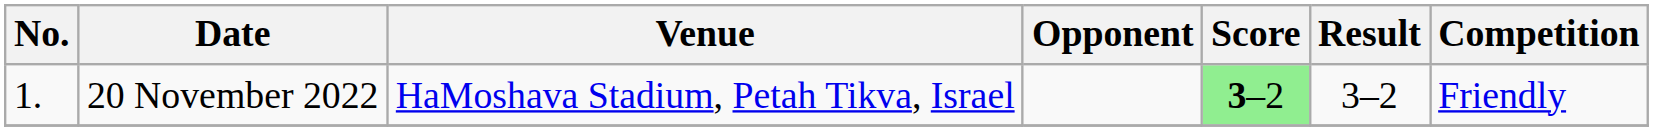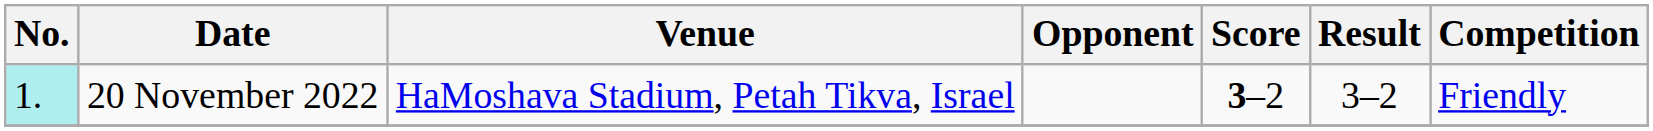20 November 2022 | No.: no background -> paleturquoise background
20 November 2022 | Score: lightgreen background -> no background
